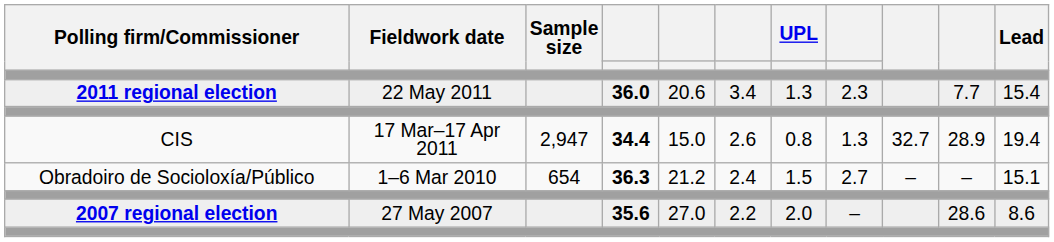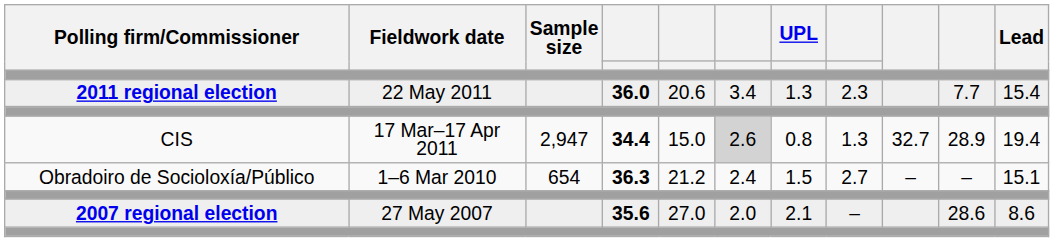CIS | column 6: no background -> lightgrey background
2007 regional election | column 6: 2.2 -> 2.0
2007 regional election | UPL: 2.0 -> 2.1
